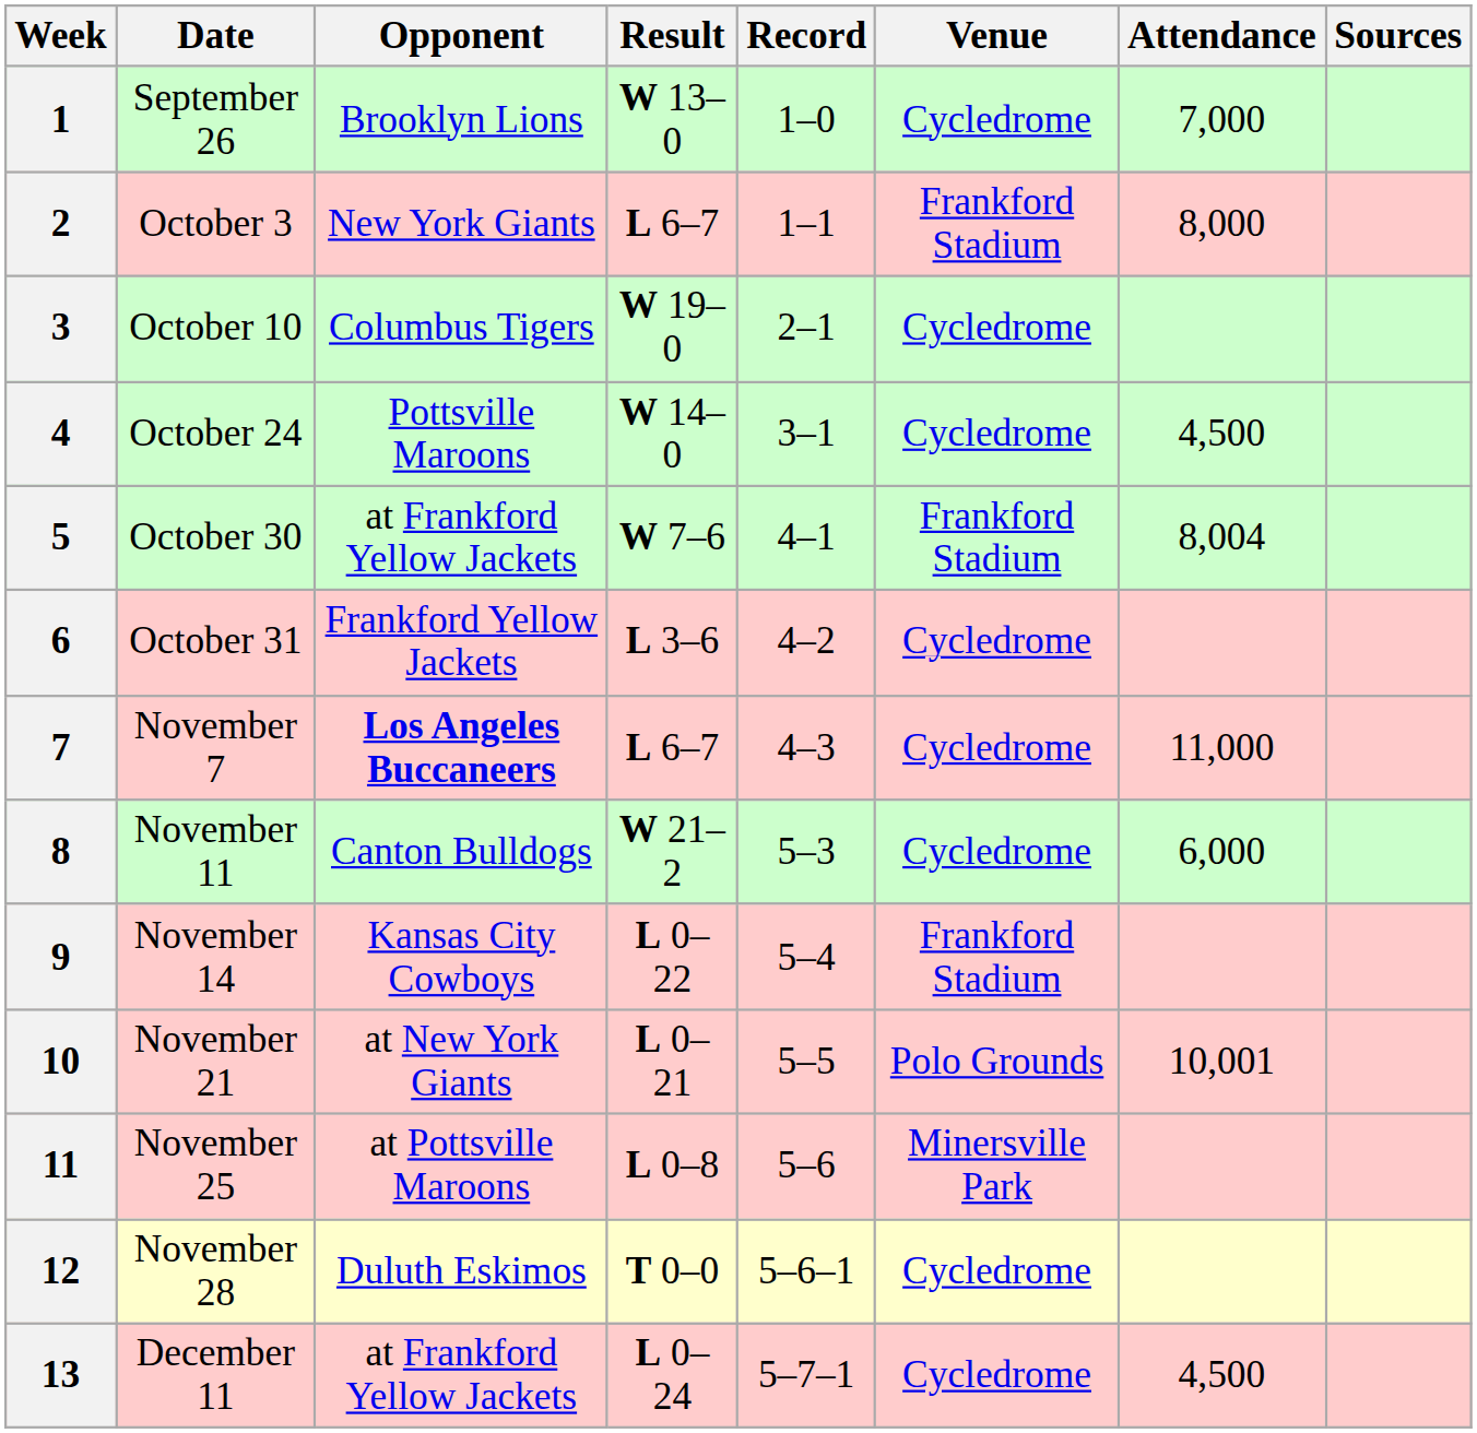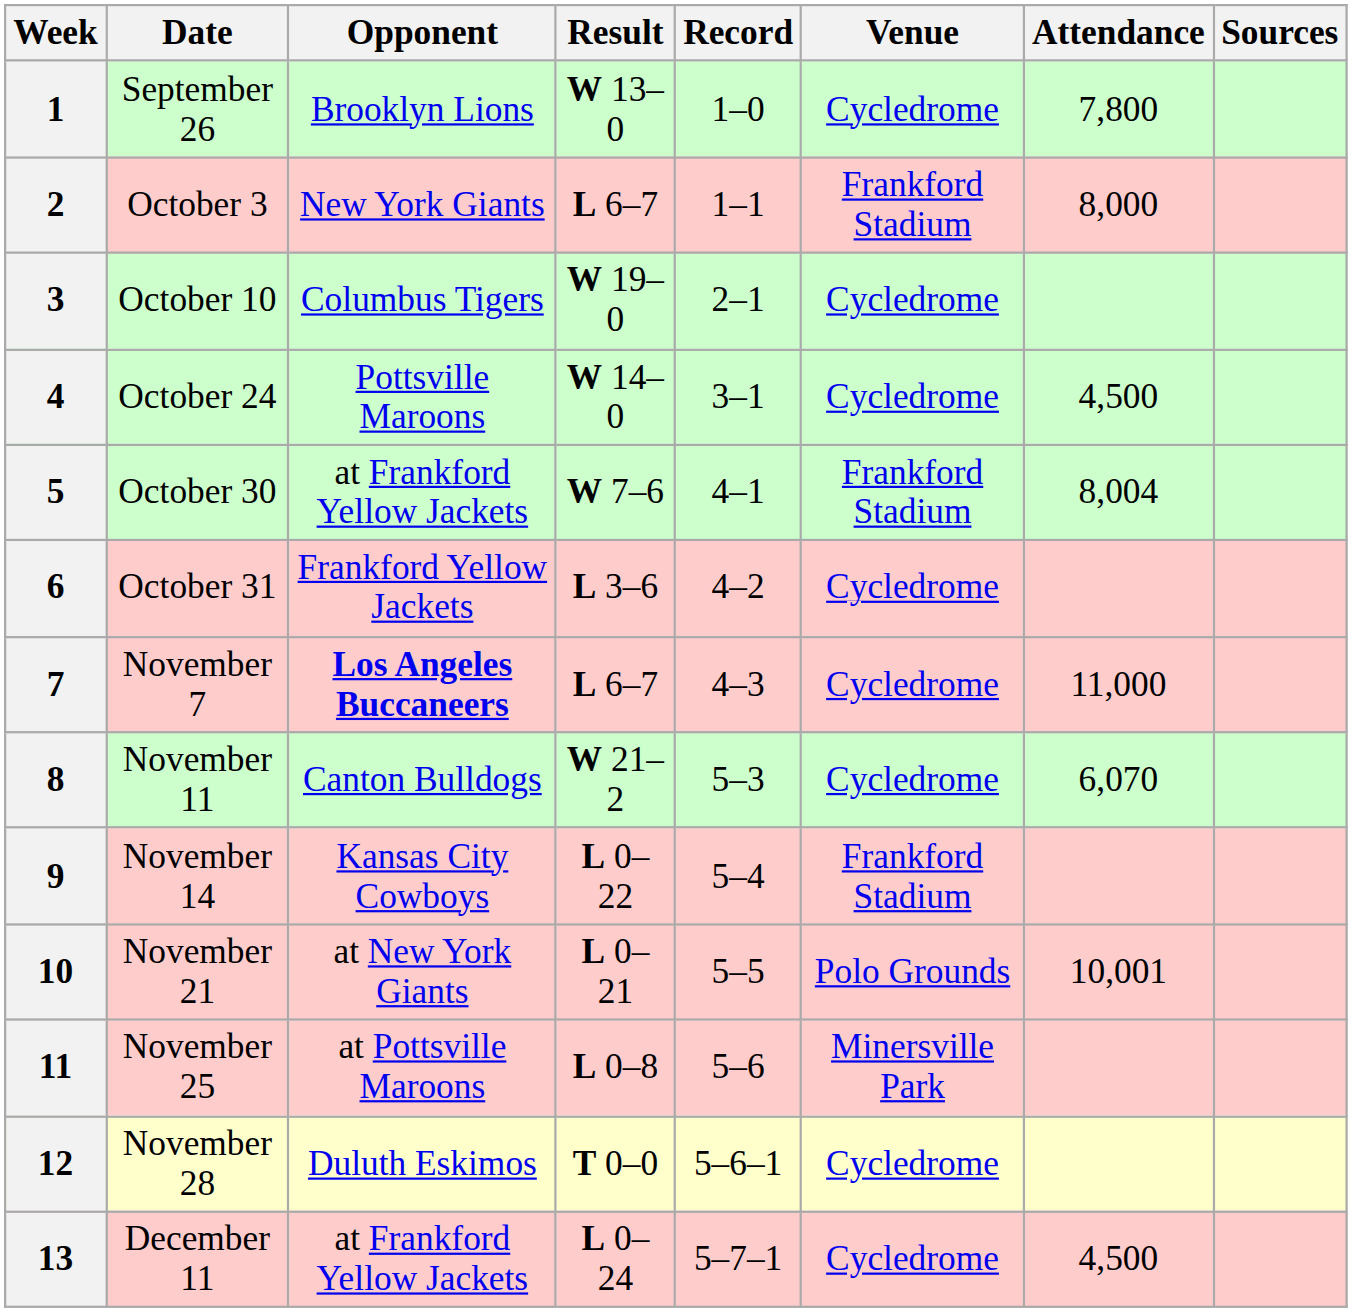1 | Attendance: 7,000 -> 7,800
8 | Attendance: 6,000 -> 6,070
